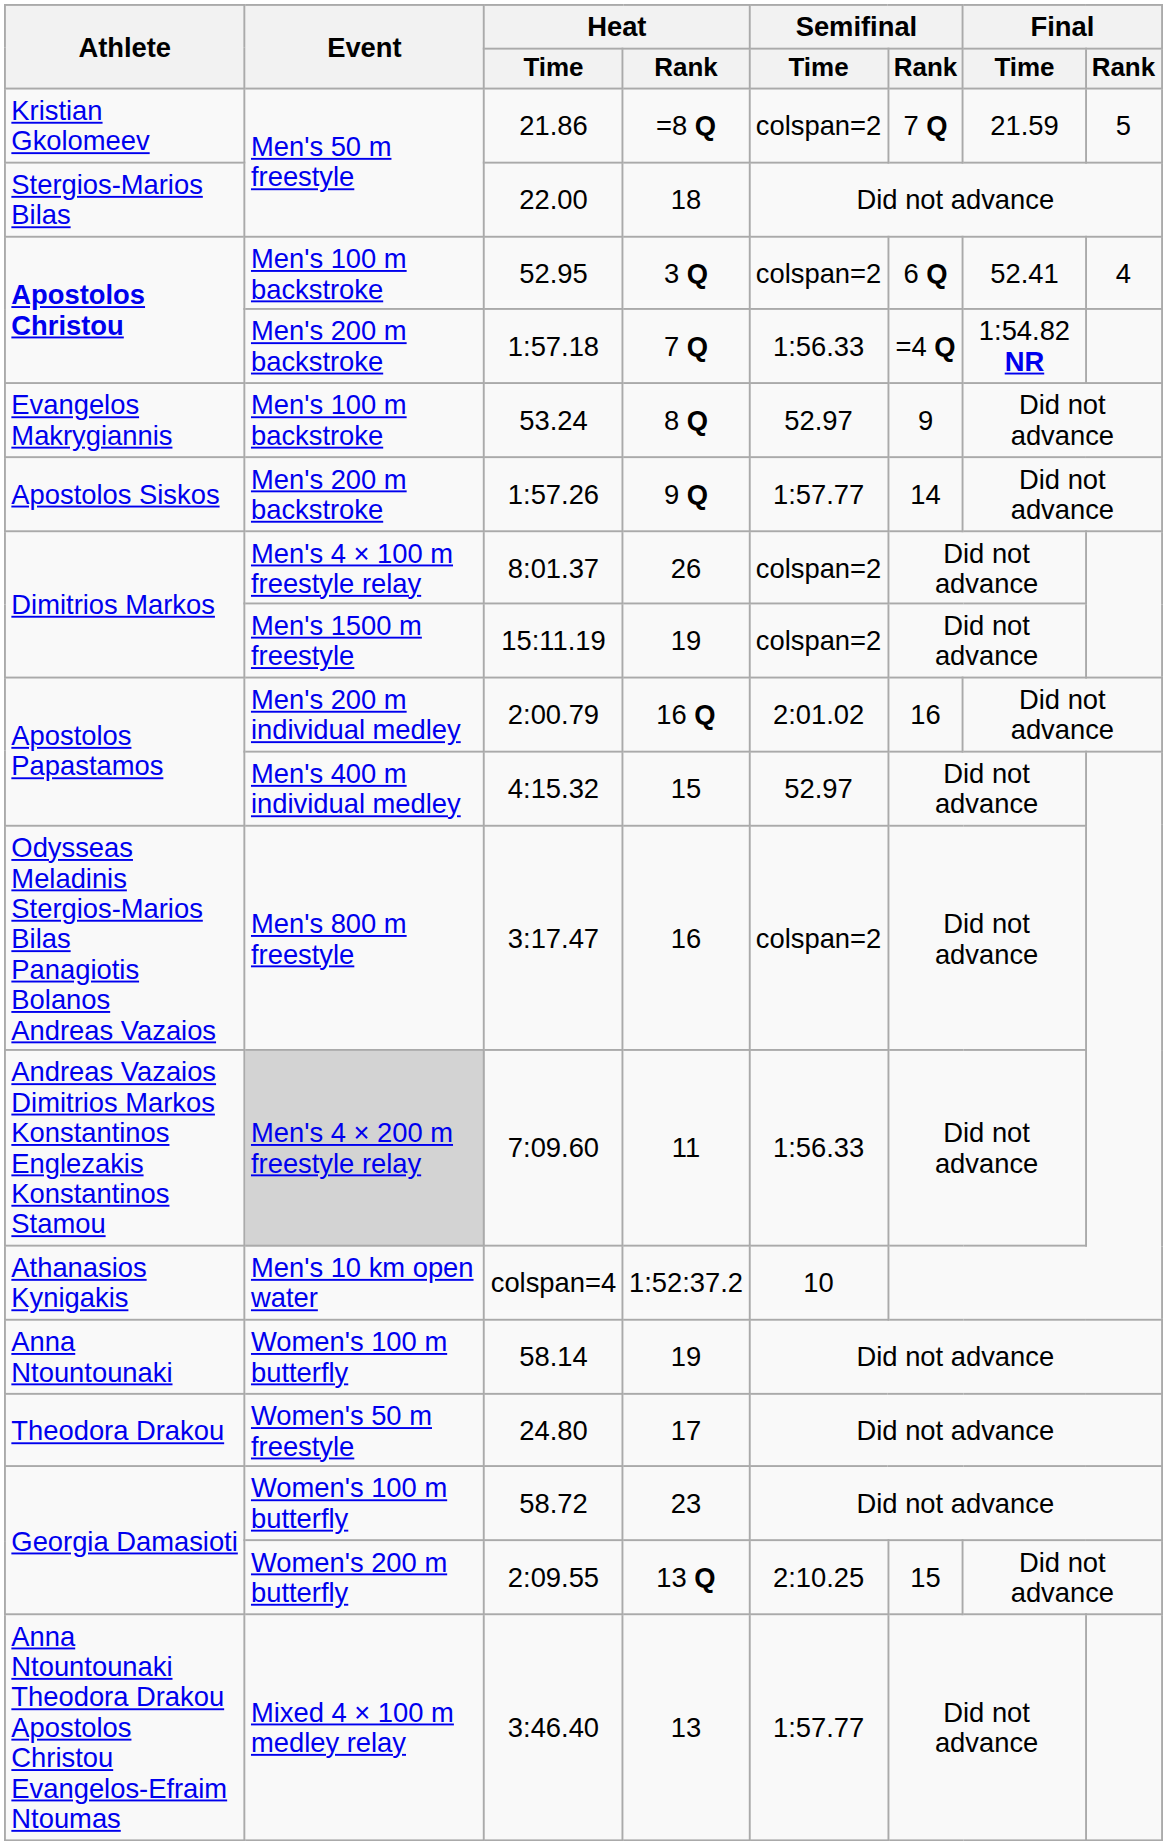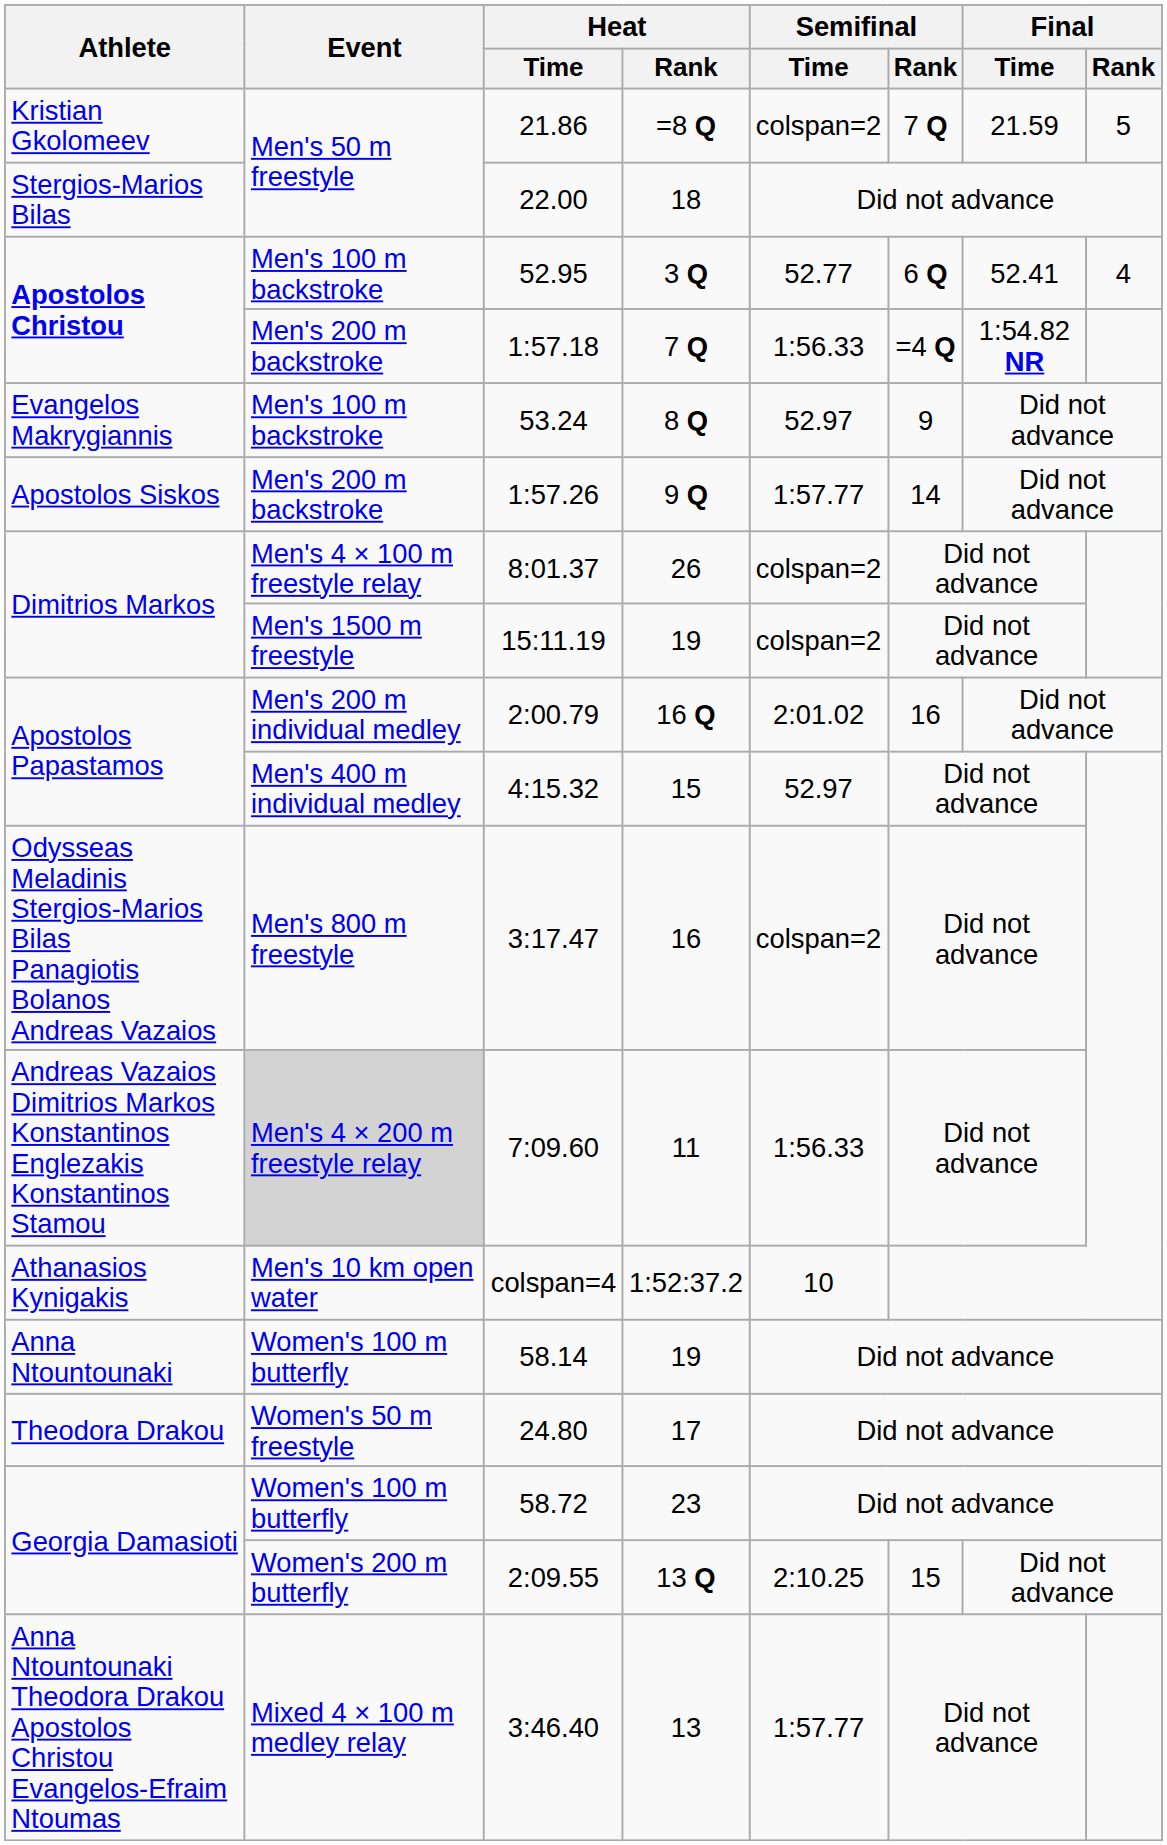52.95 | Semifinal / Time: colspan=2 -> 52.77
